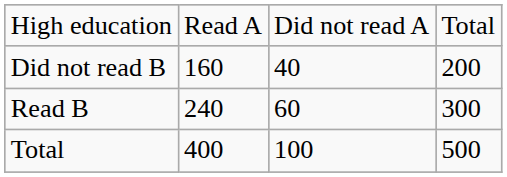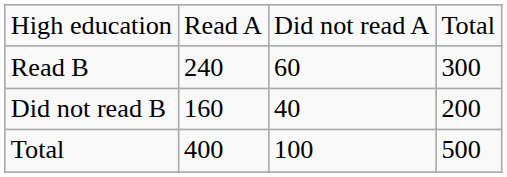rows swapped: Read B <-> Did not read B
